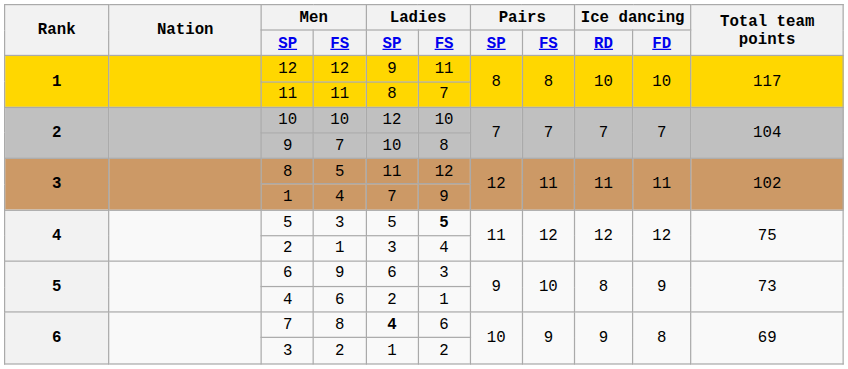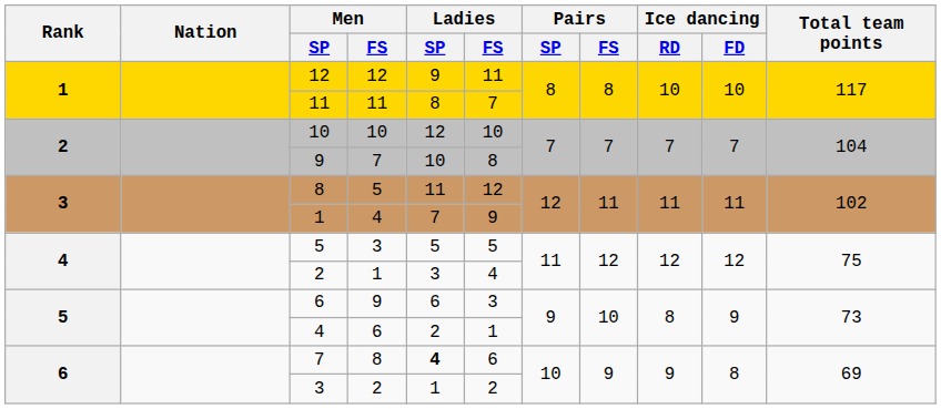row 9 | Ladies / FS: bold -> normal
